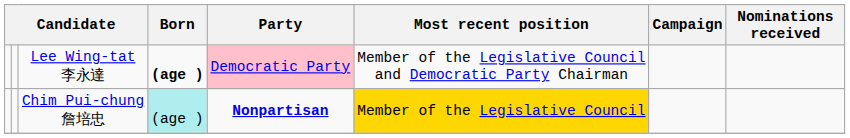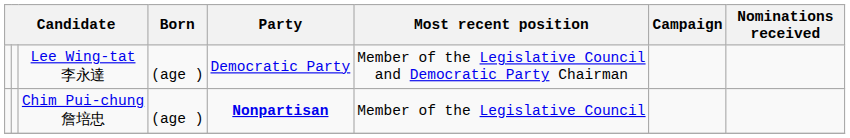Lee Wing-tat 李永達 | Born: bold -> normal
Lee Wing-tat 李永達 | Party: pink background -> no background
Chim Pui-chung 詹培忠 | Born: paleturquoise background -> no background
Chim Pui-chung 詹培忠 | Most recent position: gold background -> no background
